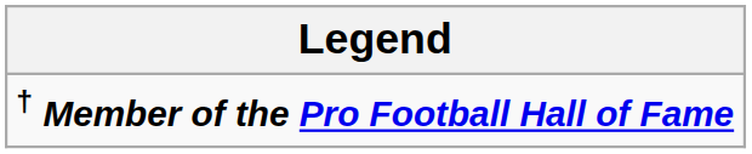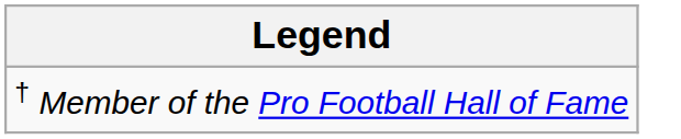row 2 | column 1: bold -> normal
